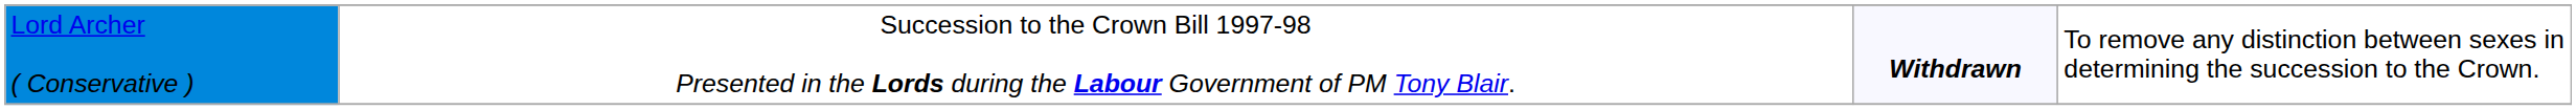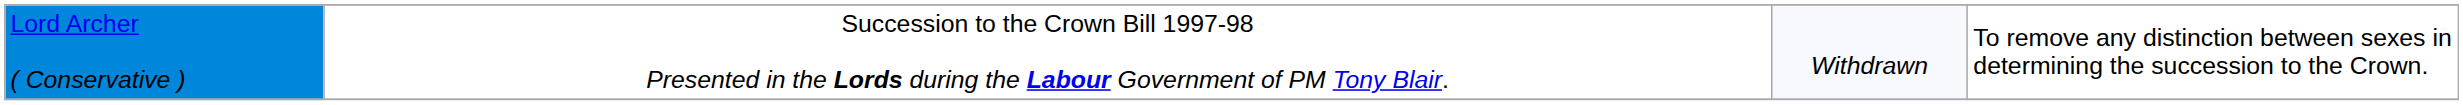Lord Archer ( Conservative ) | column 3: bold -> normal
